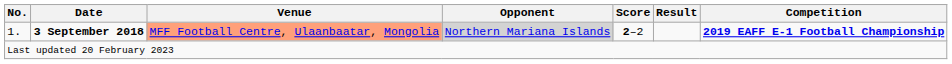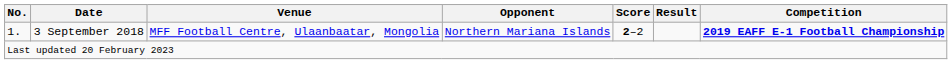1. | Date: bold -> normal
1. | Venue: lightsalmon background -> no background
1. | Opponent: lightgrey background -> no background
